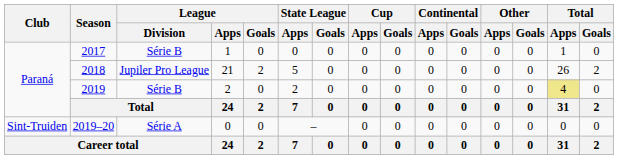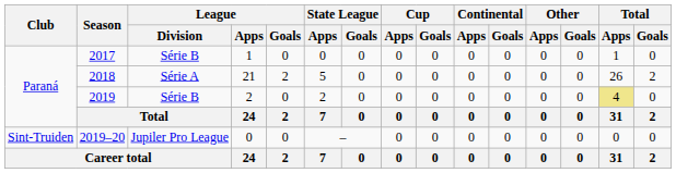2018 | League / Division: Jupiler Pro League -> Série A
2019–20 | League / Division: Série A -> Jupiler Pro League
